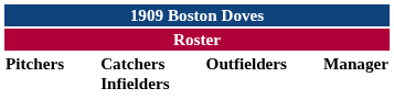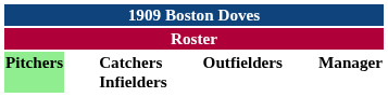Pitchers | column 1: no background -> lightgreen background
